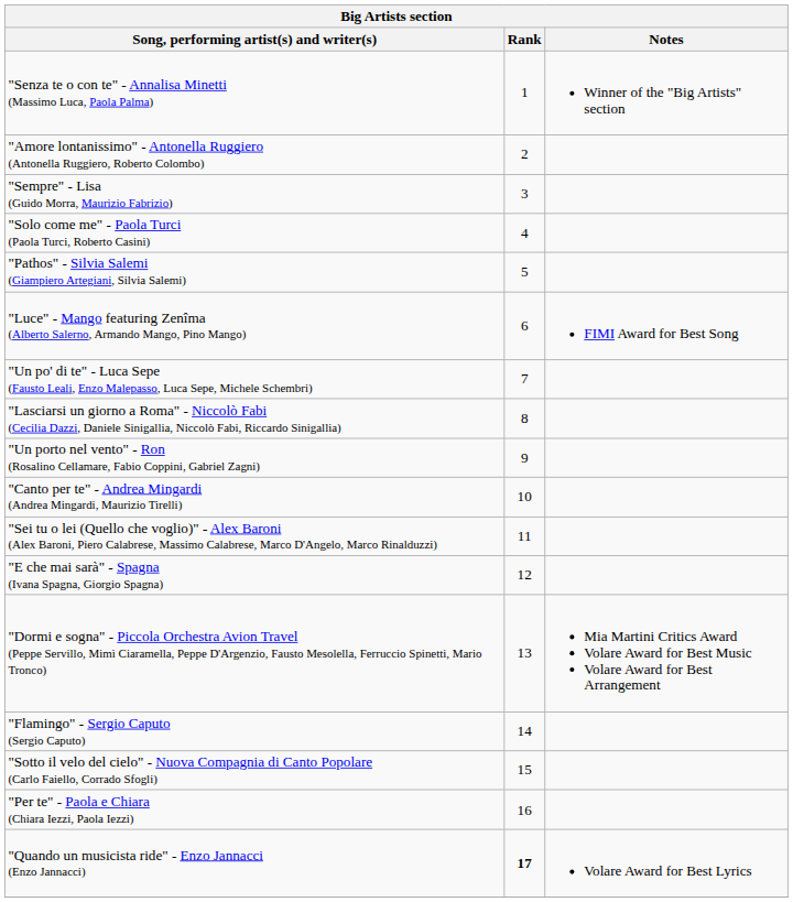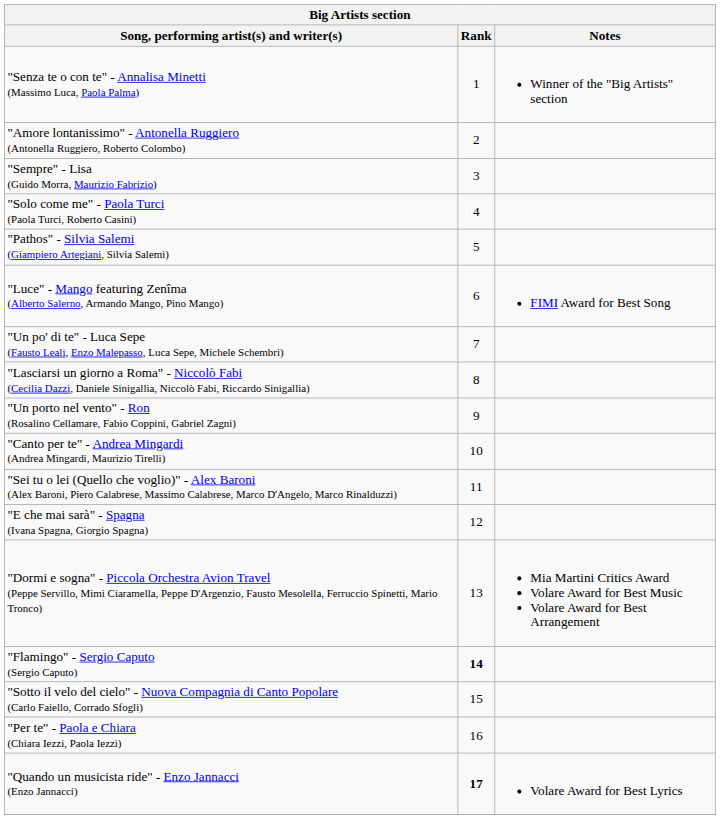"Flamingo" - Sergio Caputo (Sergio Caputo) | Rank: normal -> bold
